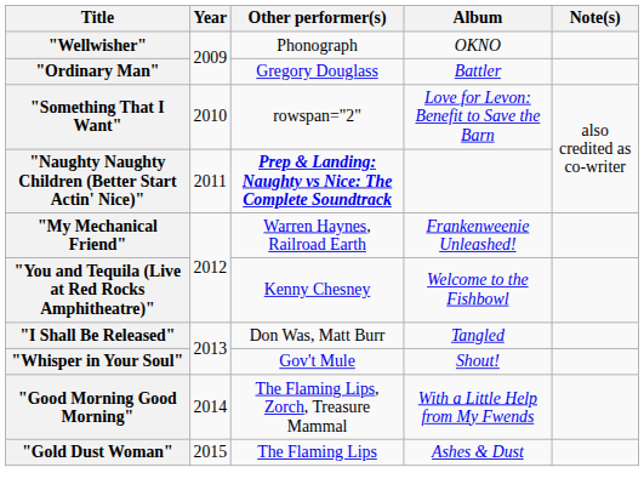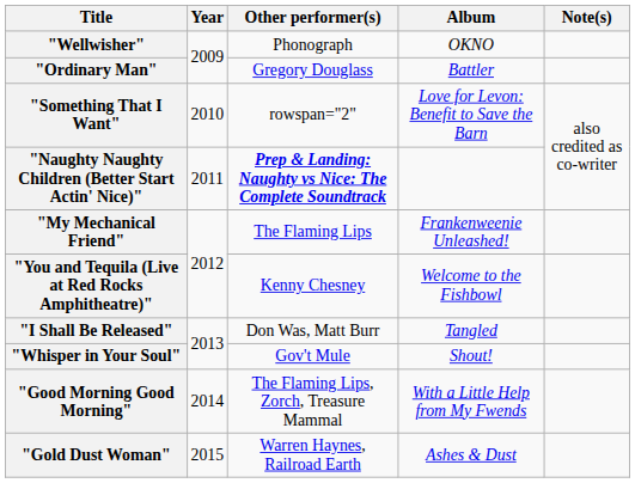"My Mechanical Friend" | Other performer(s): Warren Haynes, Railroad Earth -> The Flaming Lips
"Gold Dust Woman" | Other performer(s): The Flaming Lips -> Warren Haynes, Railroad Earth
